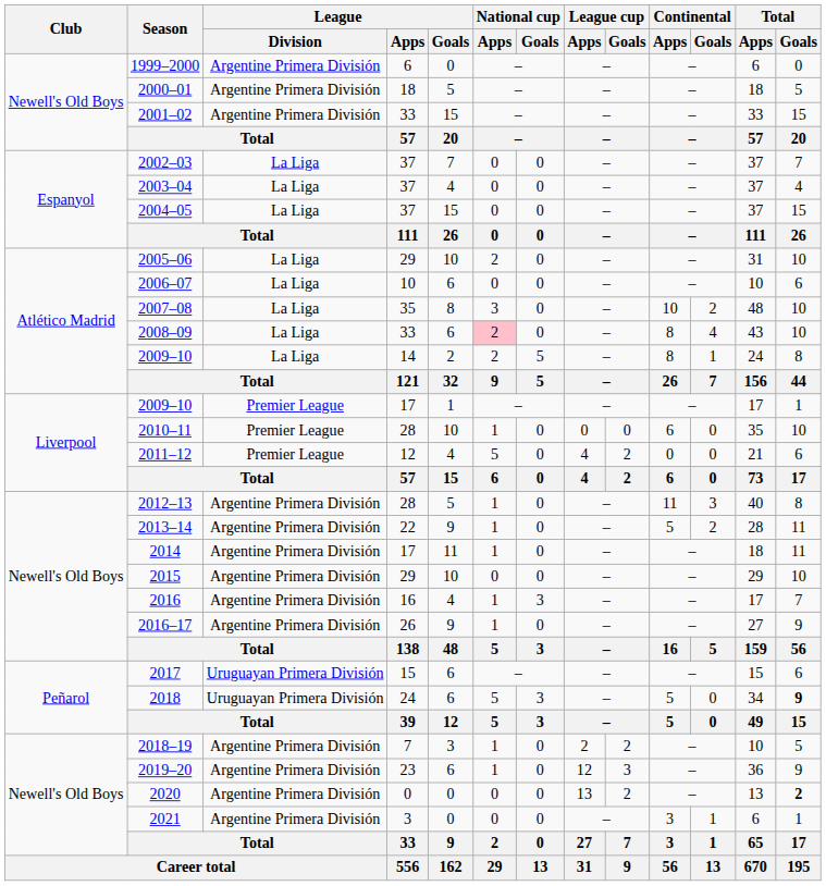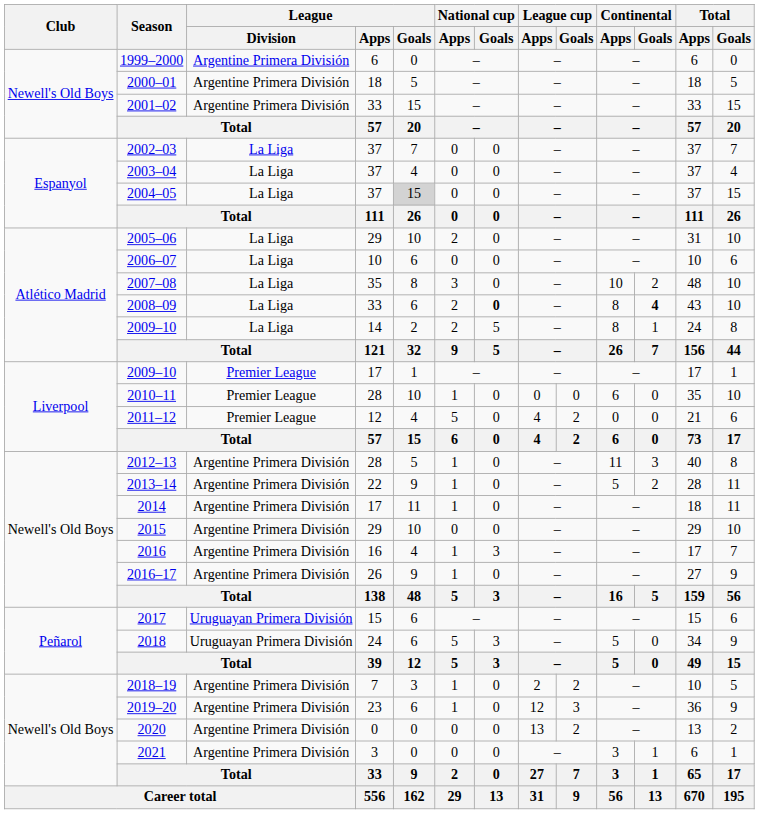2004–05 | League / Goals: no background -> lightgrey background
2008–09 | National cup / Apps: pink background -> no background
2008–09 | National cup / Goals: normal -> bold
2008–09 | Continental / Goals: normal -> bold
2018 | Total / Goals: bold -> normal
2020 | Total / Goals: bold -> normal
